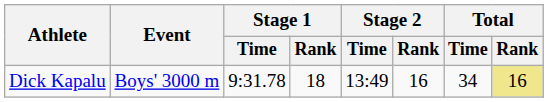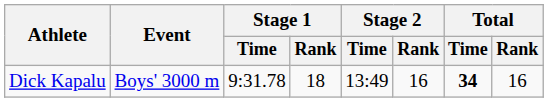Dick Kapalu | Total / Time: normal -> bold
Dick Kapalu | Total / Rank: khaki background -> no background
